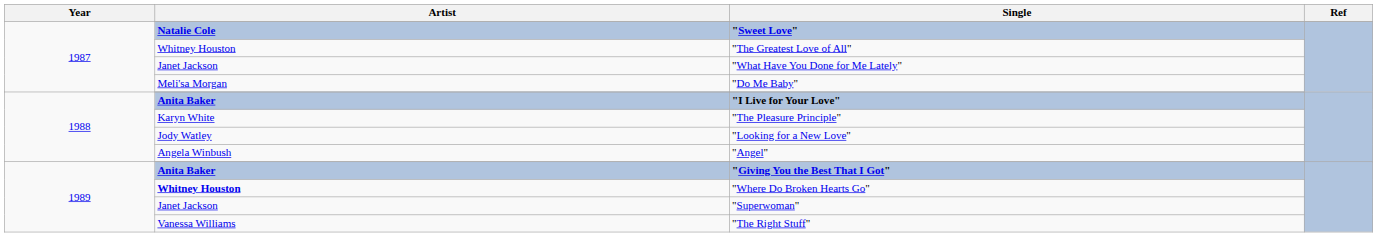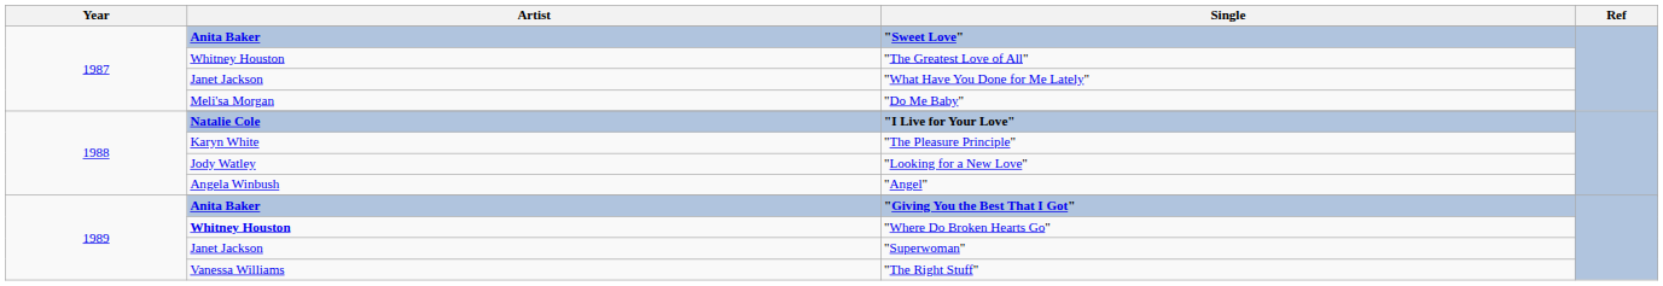"Sweet Love" | Artist: Natalie Cole -> Anita Baker
"I Live for Your Love" | Artist: Anita Baker -> Natalie Cole
